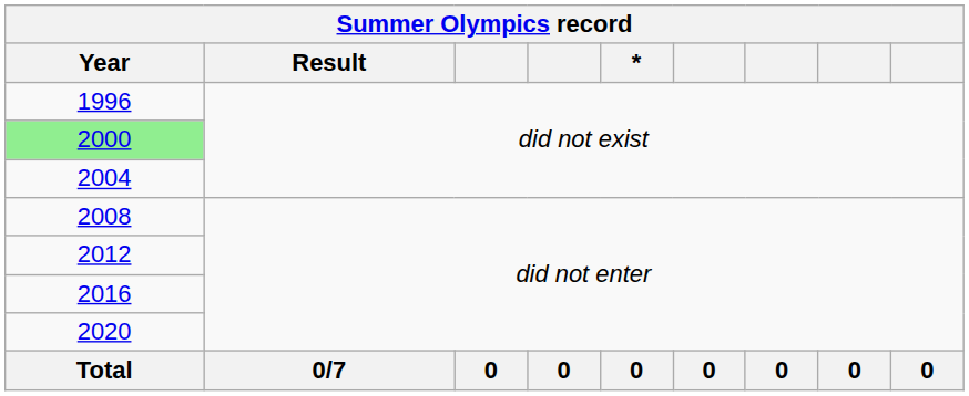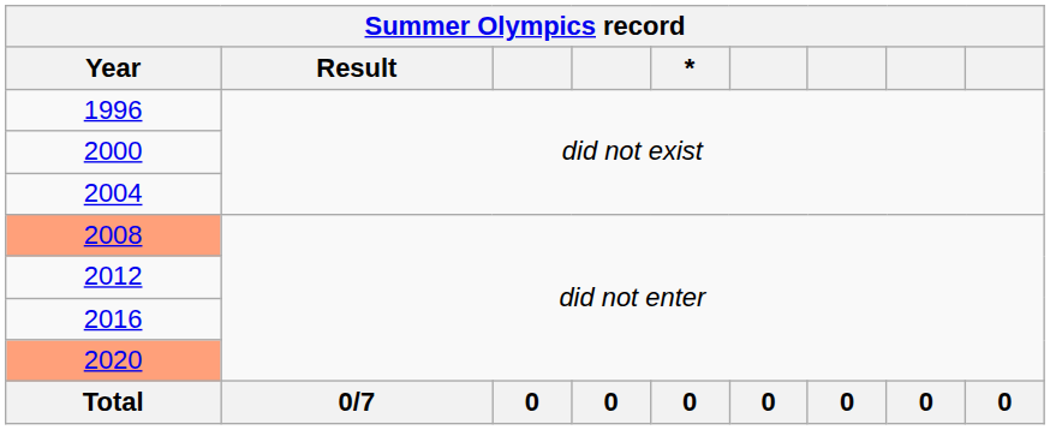2000 | Year: lightgreen background -> no background
2008 | Year: no background -> lightsalmon background
2020 | Year: no background -> lightsalmon background
